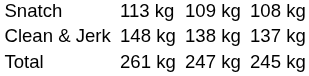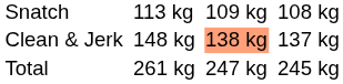Clean & Jerk | column 3: no background -> lightsalmon background
